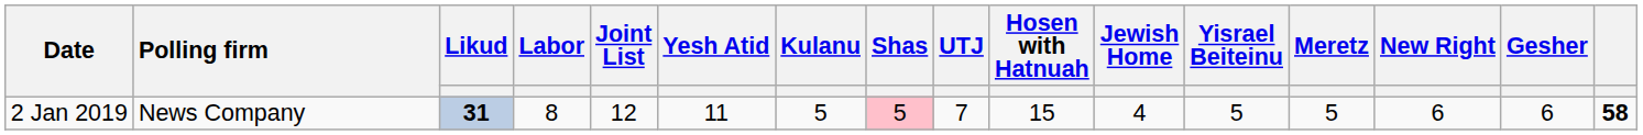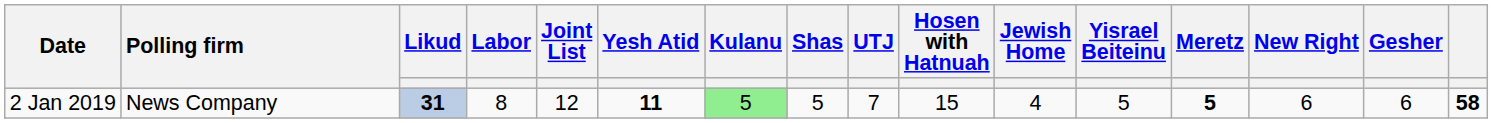2 Jan 2019 | Yesh Atid: normal -> bold
2 Jan 2019 | Kulanu: no background -> lightgreen background
2 Jan 2019 | Shas: pink background -> no background
2 Jan 2019 | Meretz: normal -> bold
